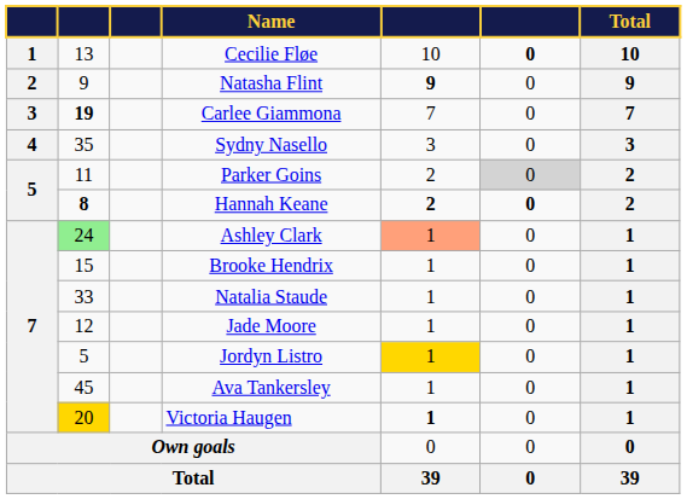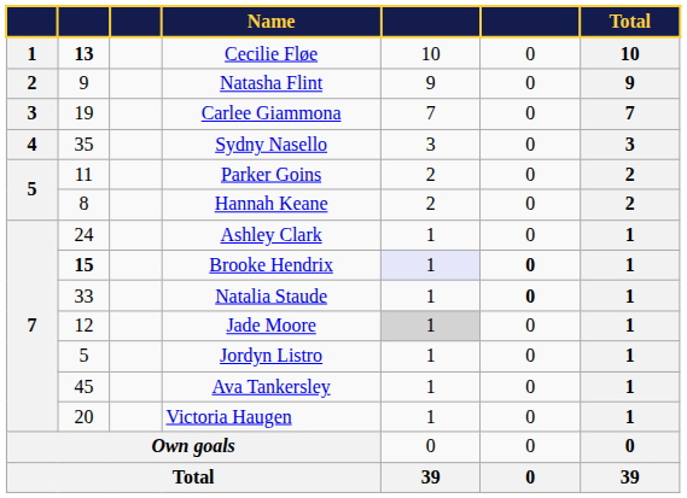Cecilie Fløe | column 2: normal -> bold
Cecilie Fløe | column 6: bold -> normal
Natasha Flint | column 5: bold -> normal
Carlee Giammona | column 2: bold -> normal
Parker Goins | column 6: lightgrey background -> no background
Hannah Keane | column 2: bold -> normal
Hannah Keane | column 5: bold -> normal
Hannah Keane | column 6: bold -> normal
Ashley Clark | column 2: lightgreen background -> no background
Ashley Clark | column 5: lightsalmon background -> no background
Brooke Hendrix | column 2: normal -> bold
Brooke Hendrix | column 5: no background -> lavender background
Brooke Hendrix | column 6: normal -> bold
Natalia Staude | column 6: normal -> bold
Jade Moore | column 5: no background -> lightgrey background
Jordyn Listro | column 5: gold background -> no background
Victoria Haugen | column 2: gold background -> no background
Victoria Haugen | column 5: bold -> normal
